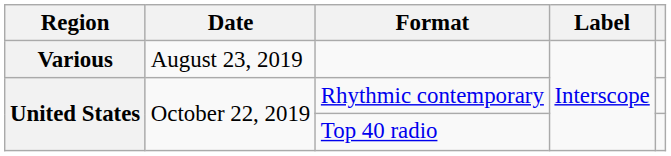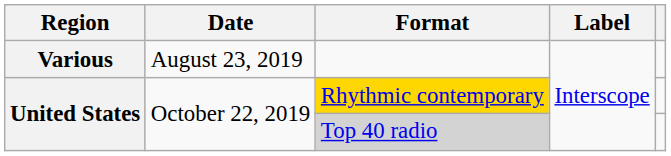Rhythmic contemporary | Format: no background -> gold background
Top 40 radio | Format: no background -> lightgrey background
